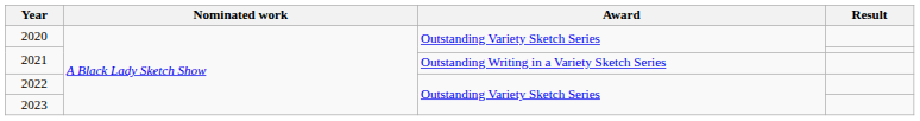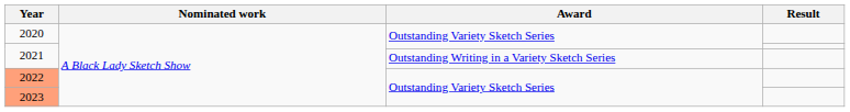2022 | Year: no background -> lightsalmon background
2023 | Year: no background -> lightsalmon background
